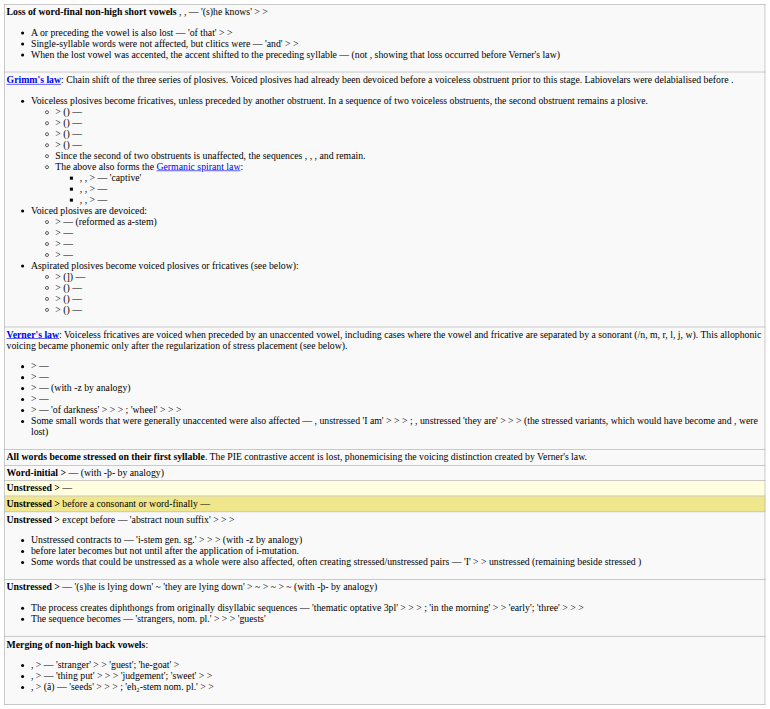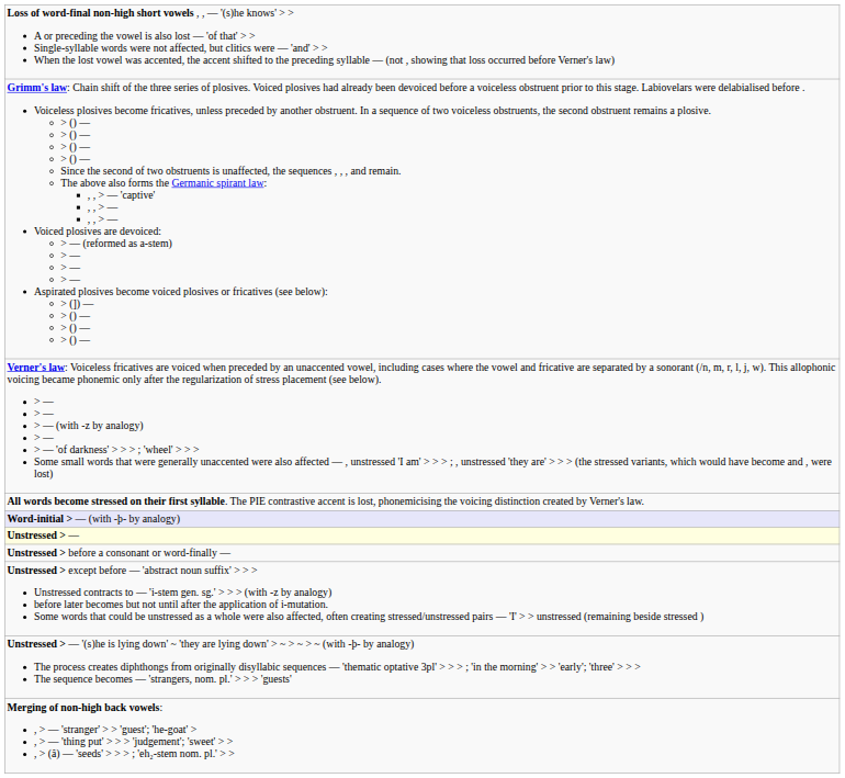row 5 | column 1: no background -> lavender background
row 7 | column 1: khaki background -> no background
